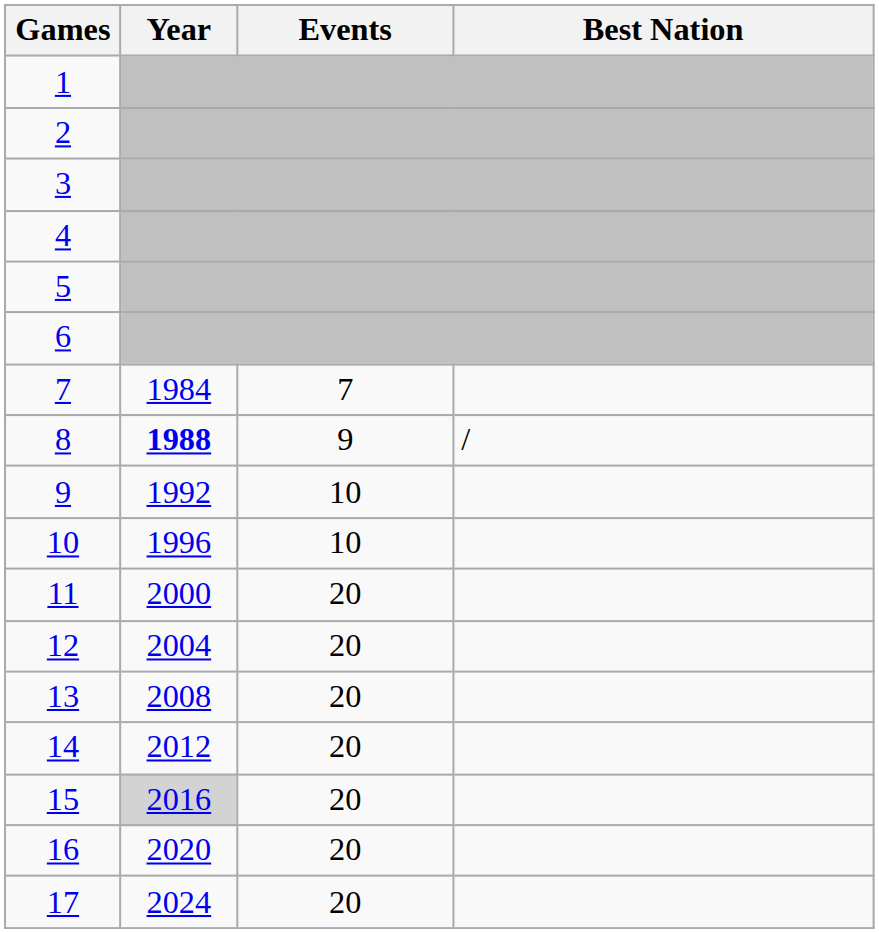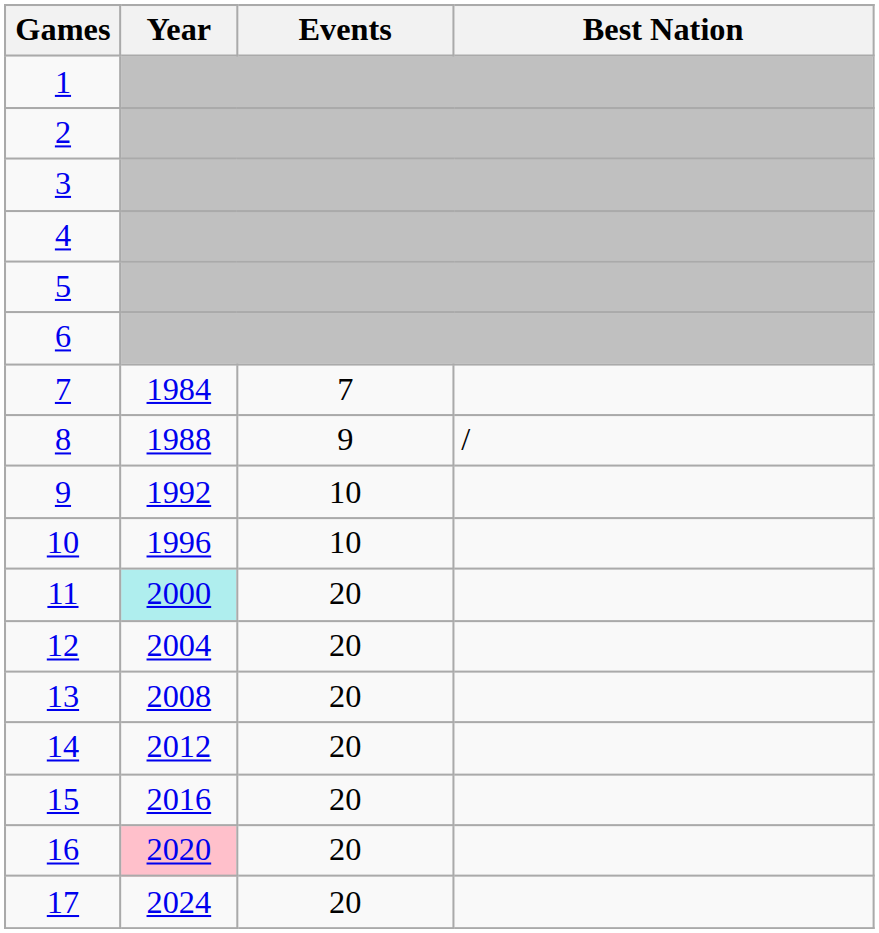8 | Year: bold -> normal
11 | Year: no background -> paleturquoise background
15 | Year: lightgrey background -> no background
16 | Year: no background -> pink background
